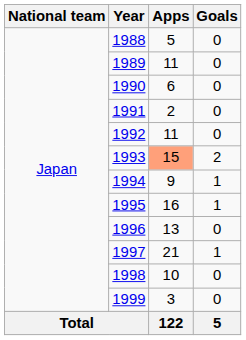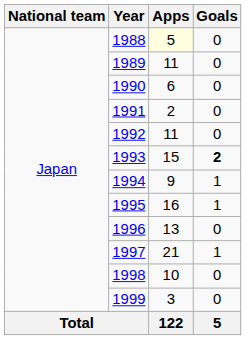1988 | Apps: no background -> lightyellow background
1993 | Apps: lightsalmon background -> no background
1993 | Goals: normal -> bold
